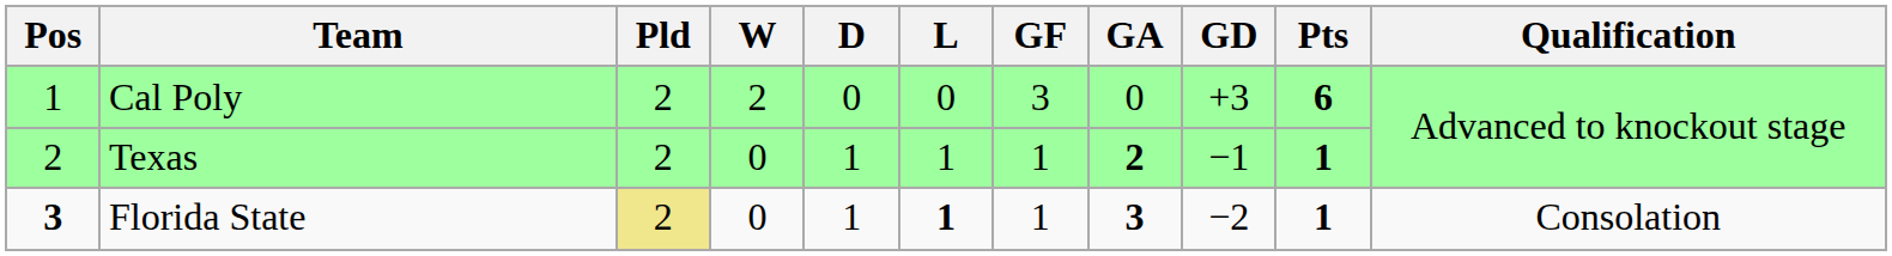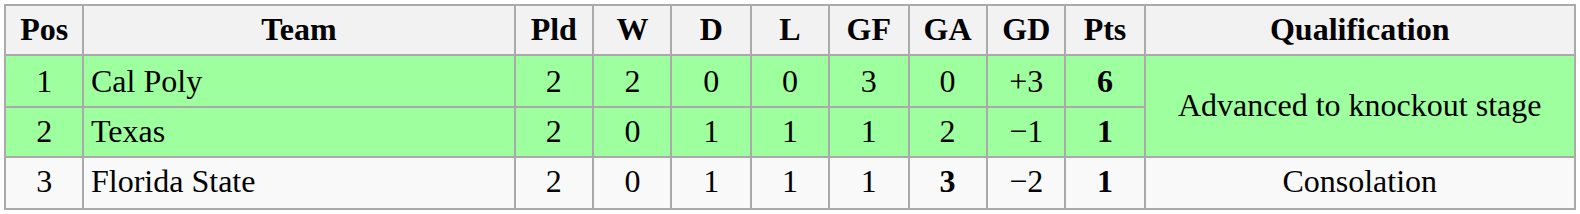Texas | GA: bold -> normal
Florida State | Pos: bold -> normal
Florida State | Pld: khaki background -> no background
Florida State | L: bold -> normal
